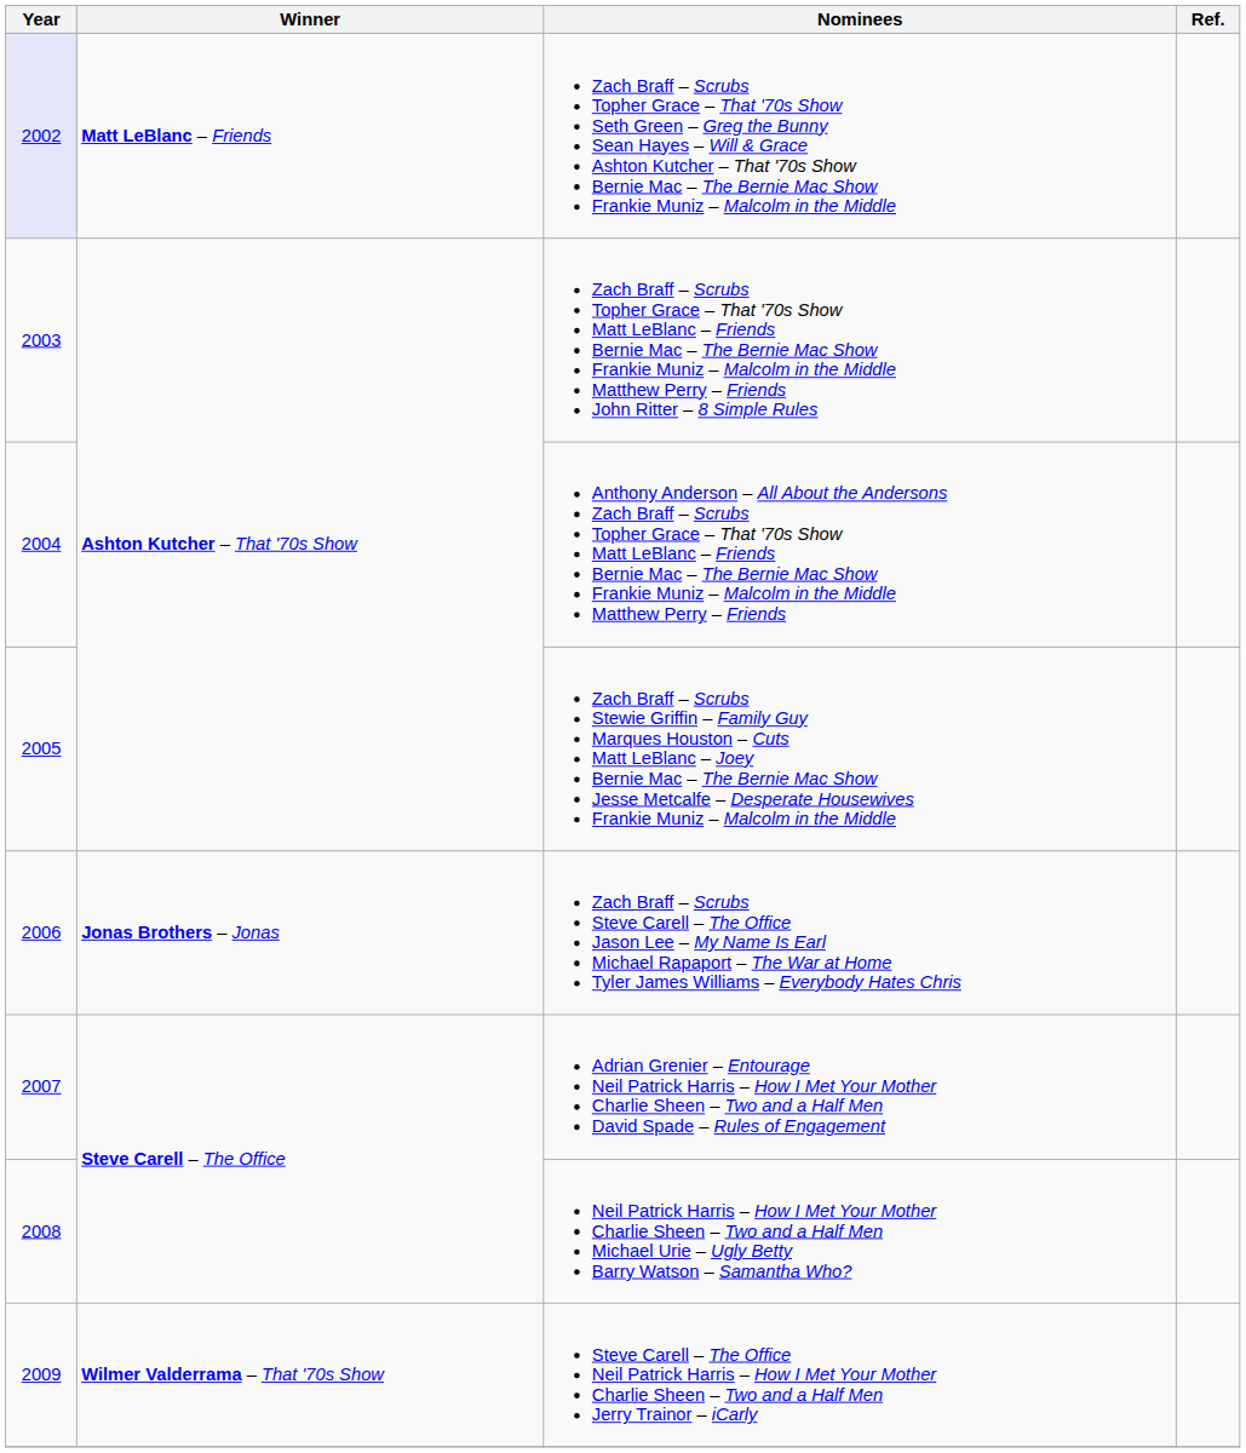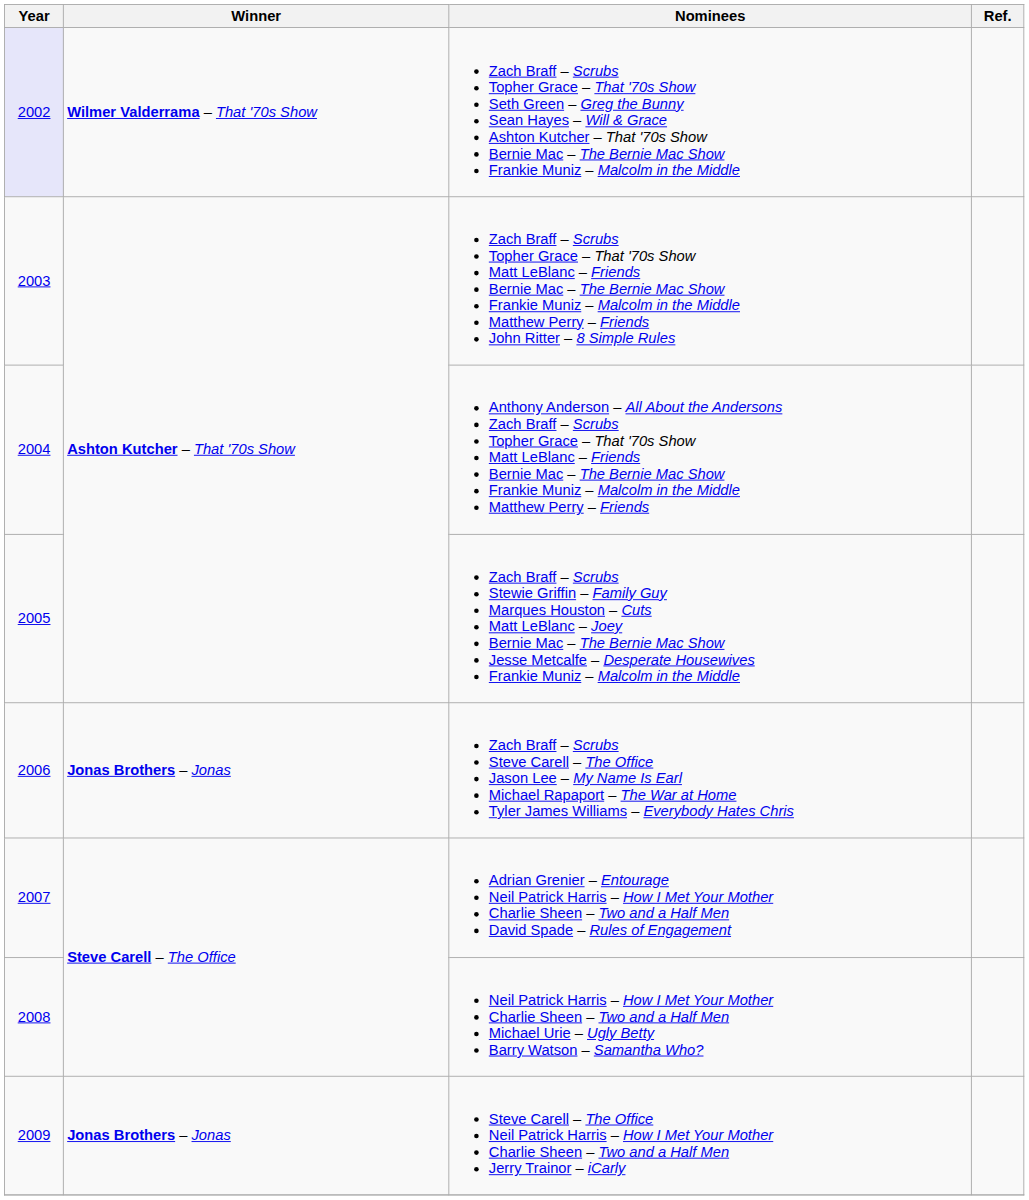row 2 | Winner: Matt LeBlanc – Friends -> Wilmer Valderrama – That '70s Show
row 9 | Winner: Wilmer Valderrama – That '70s Show -> Jonas Brothers – Jonas
